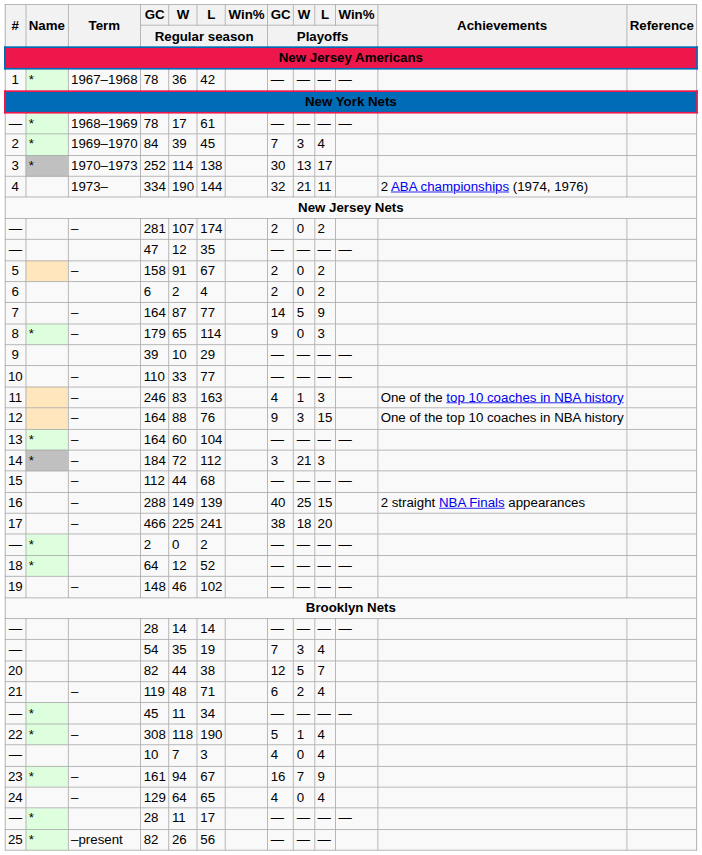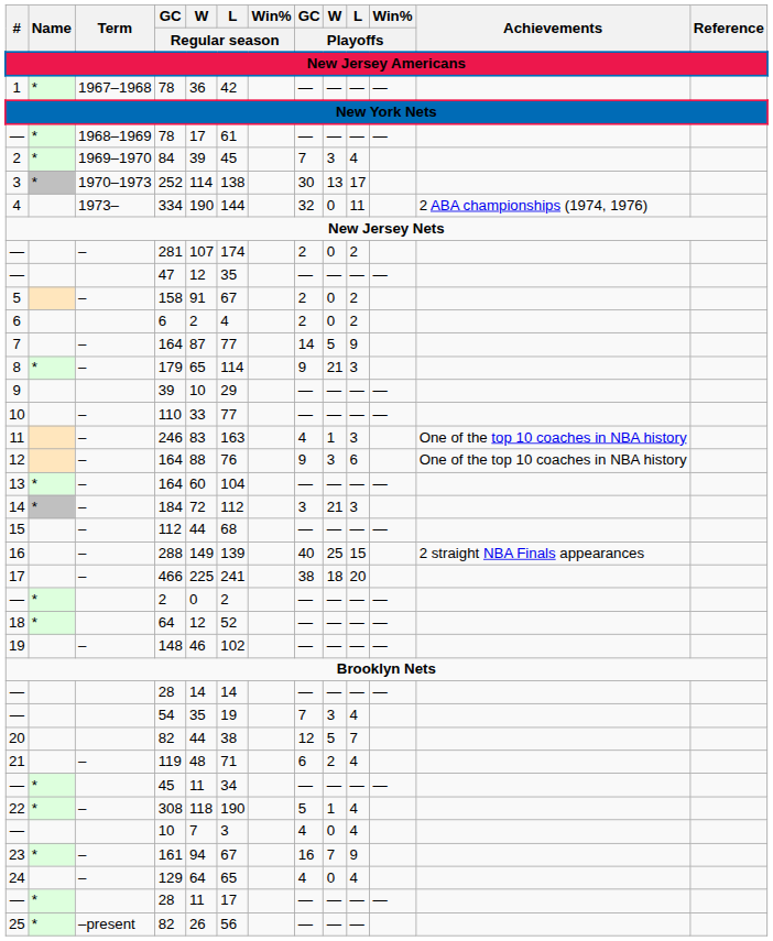334 | W / Playoffs: 21 -> 0
179 | W / Playoffs: 0 -> 21
12 / 164 | L / Playoffs: 15 -> 6
